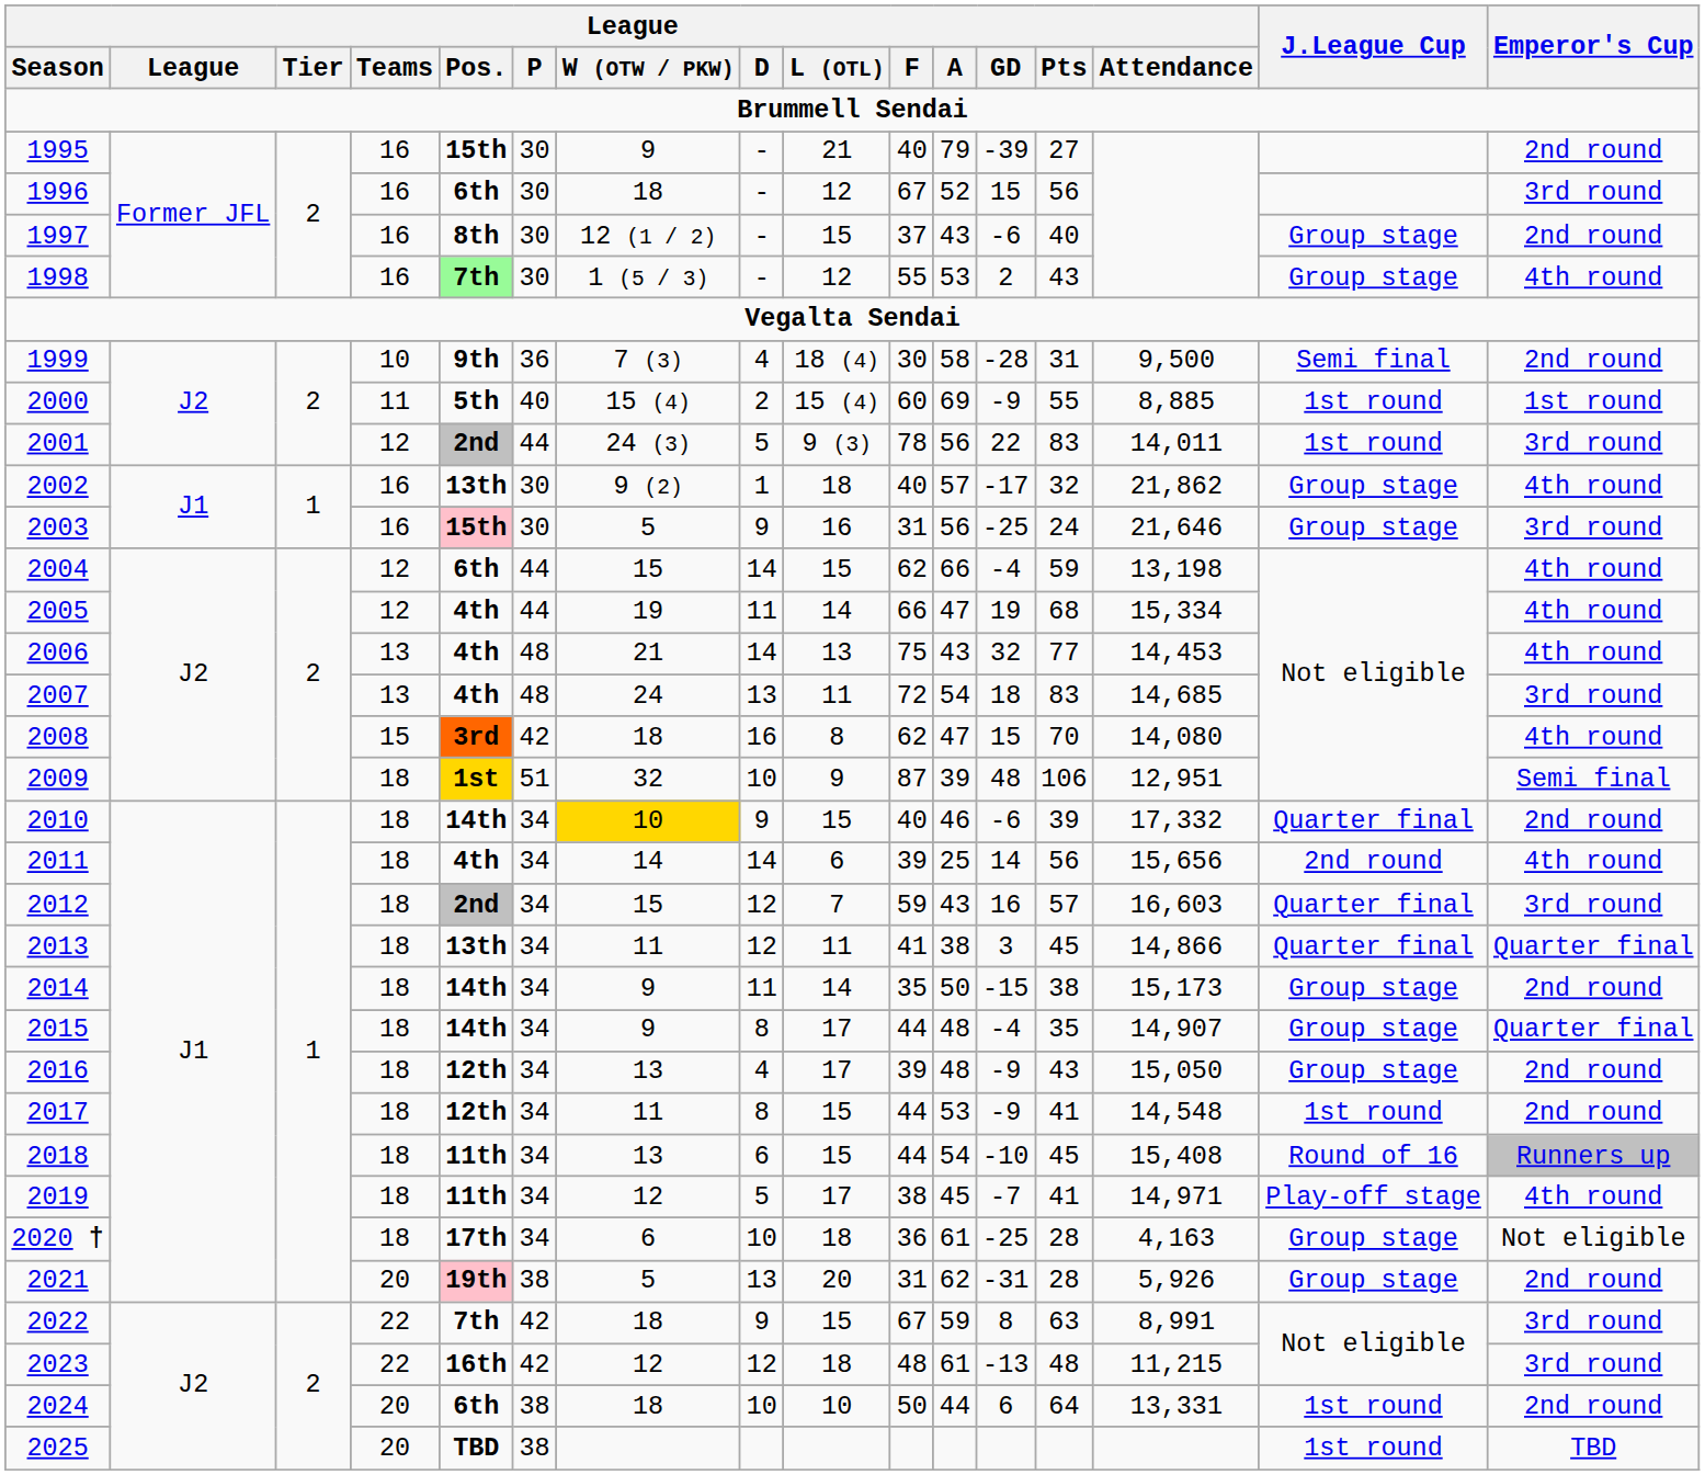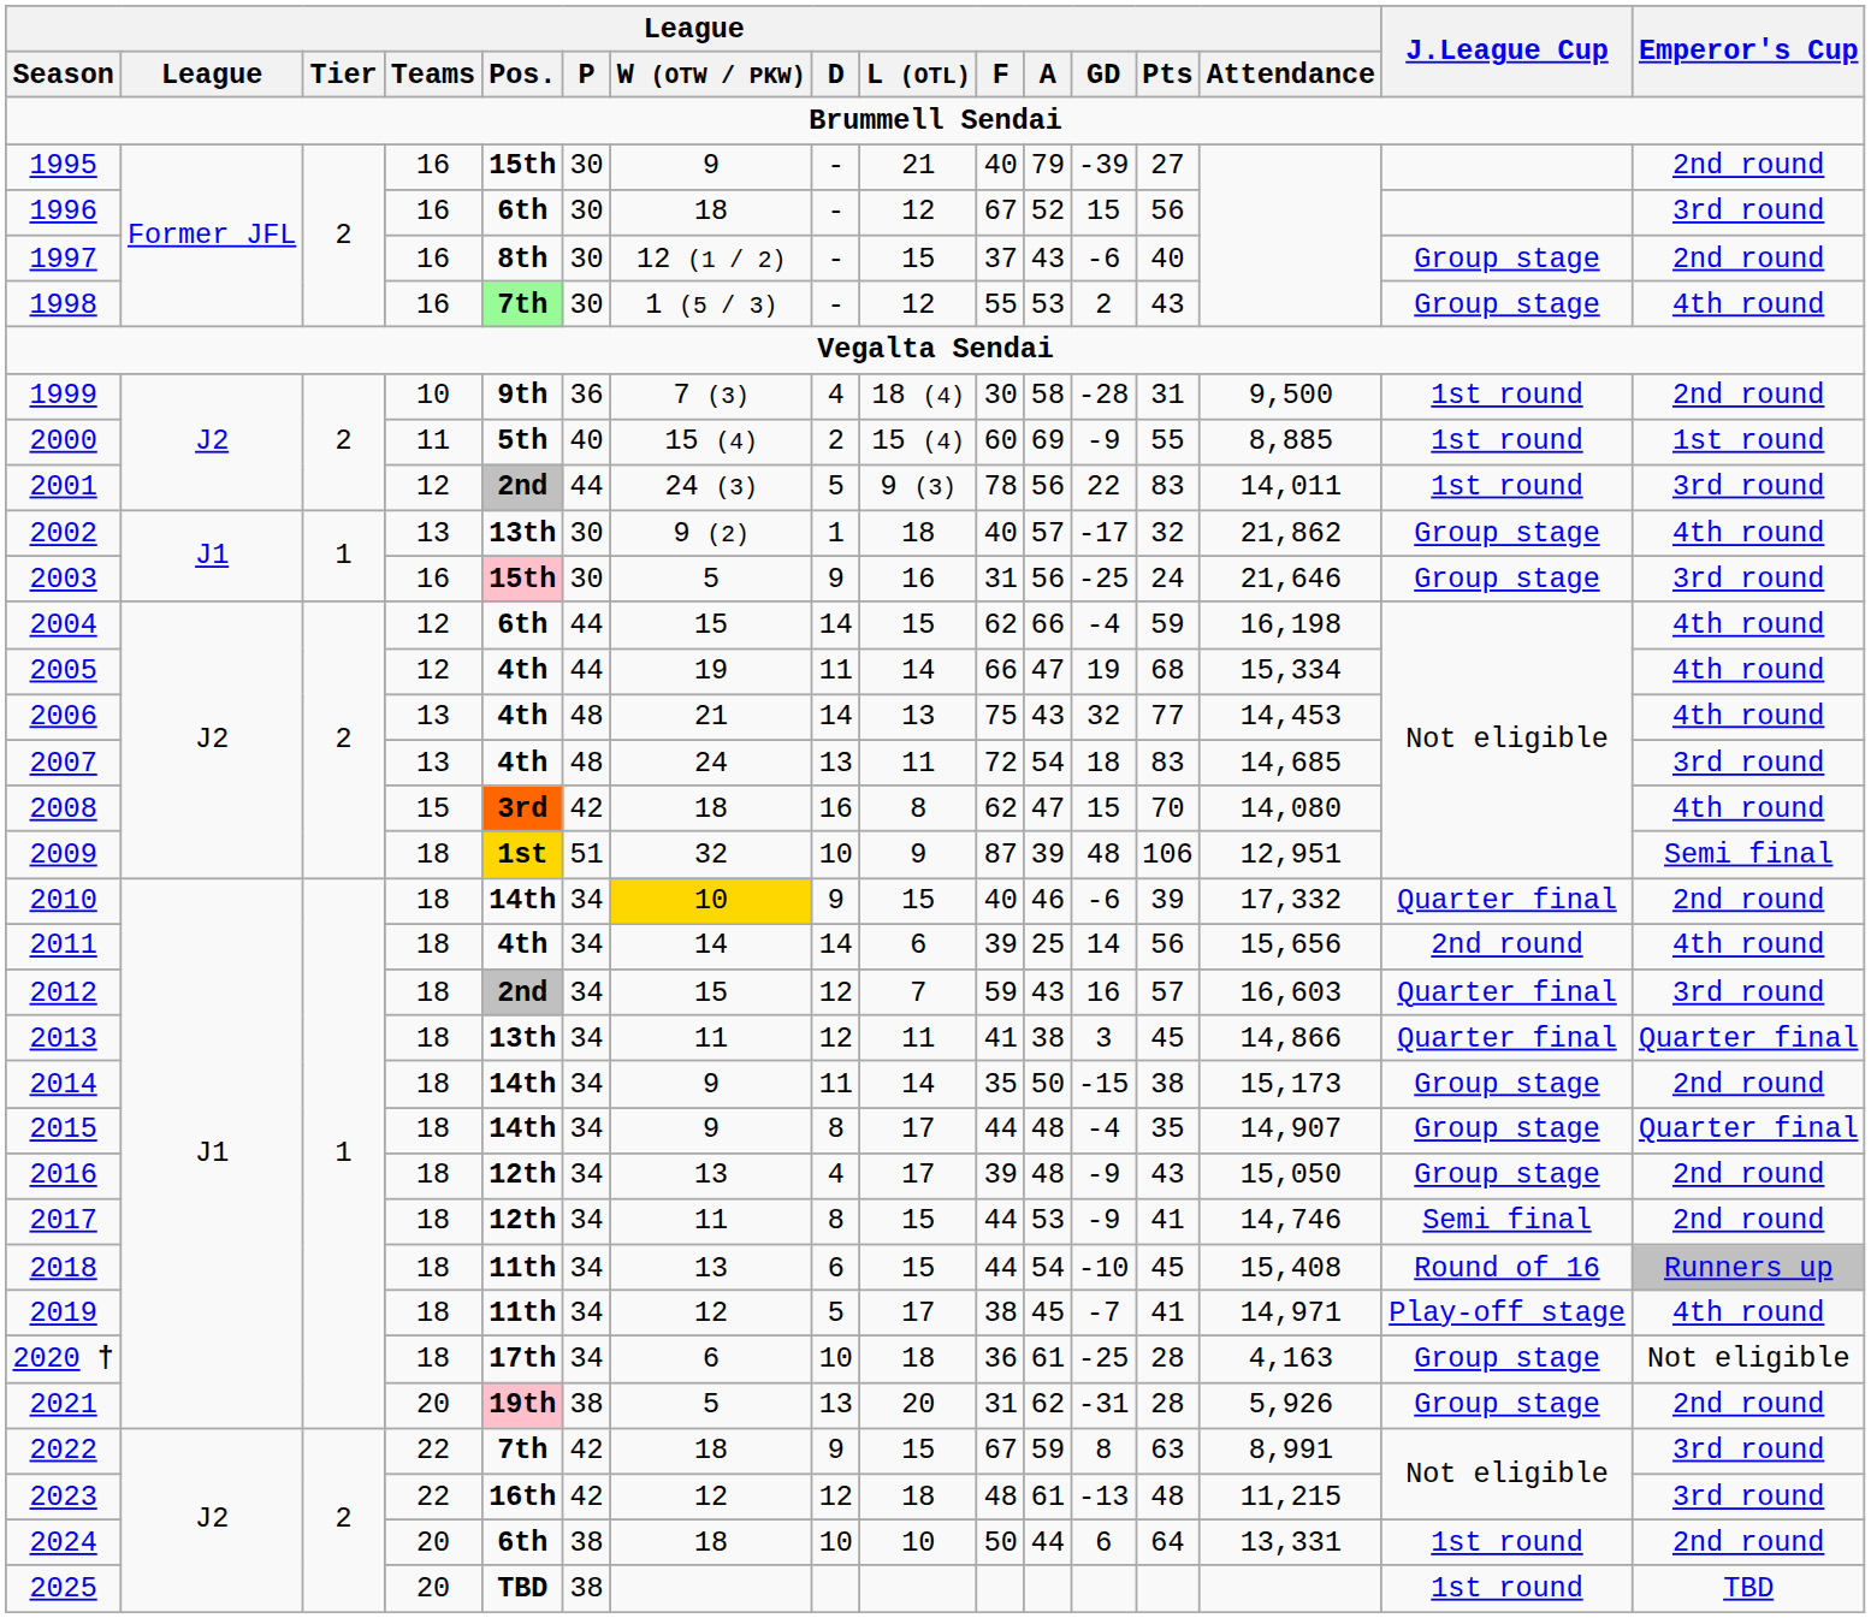1999 | J.League Cup: Semi final -> 1st round
2002 | League / Teams: 16 -> 13
2004 | League / Attendance: 13,198 -> 16,198
2017 | League / Attendance: 14,548 -> 14,746
2017 | J.League Cup: 1st round -> Semi final
